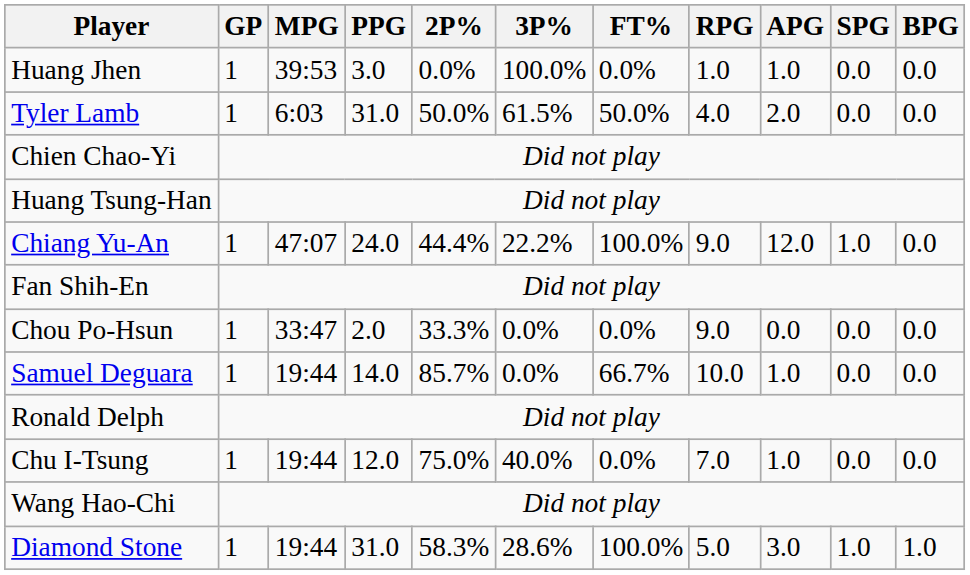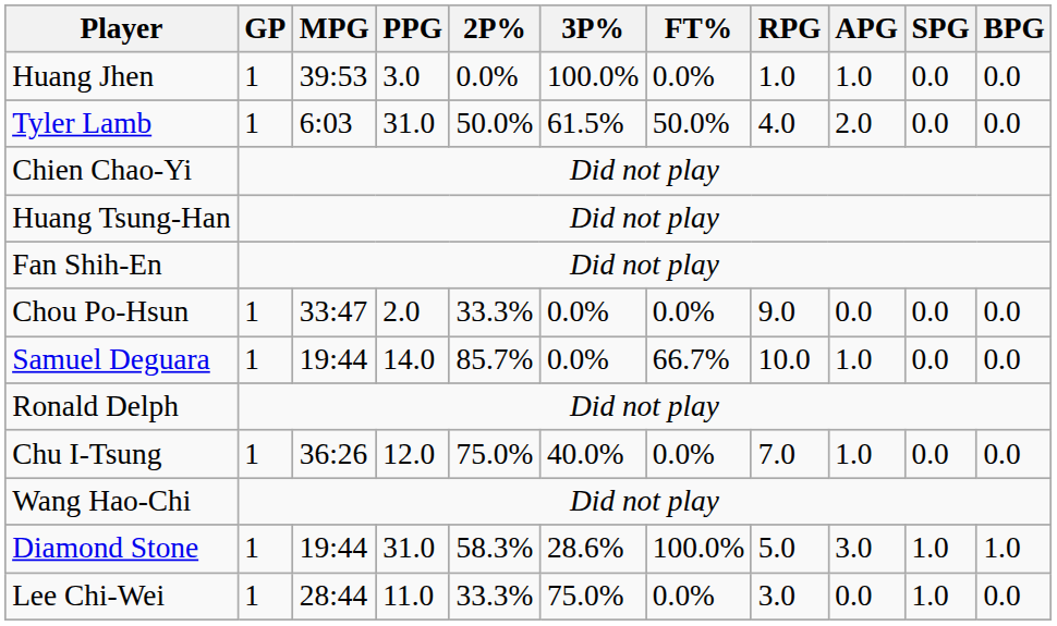- row: Chiang Yu-An | 1 | 47:07 | 24.0 | 44.4% | 22.2% | 100.0% | 9.0 | 12.0 | 1.0 | 0.0
Chu I-Tsung | MPG: 19:44 -> 36:26
+ row: Lee Chi-Wei | 1 | 28:44 | 11.0 | 33.3% | 75.0% | 0.0% | 3.0 | 0.0 | 1.0 | 0.0
